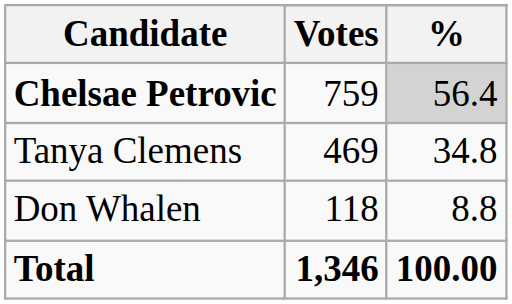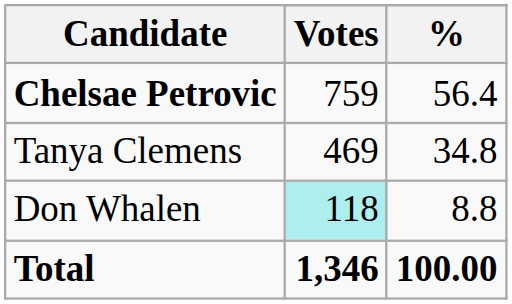Chelsae Petrovic | %: lightgrey background -> no background
Don Whalen | Votes: no background -> paleturquoise background
